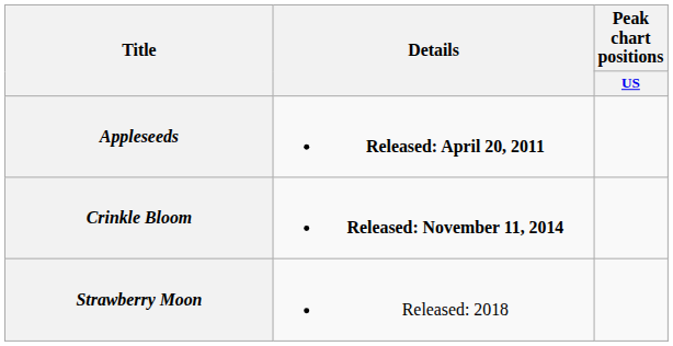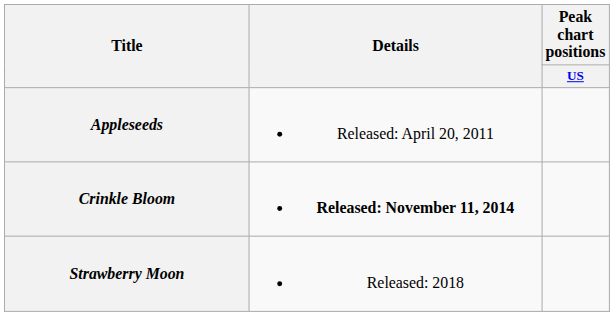Appleseeds | Details: bold -> normal
